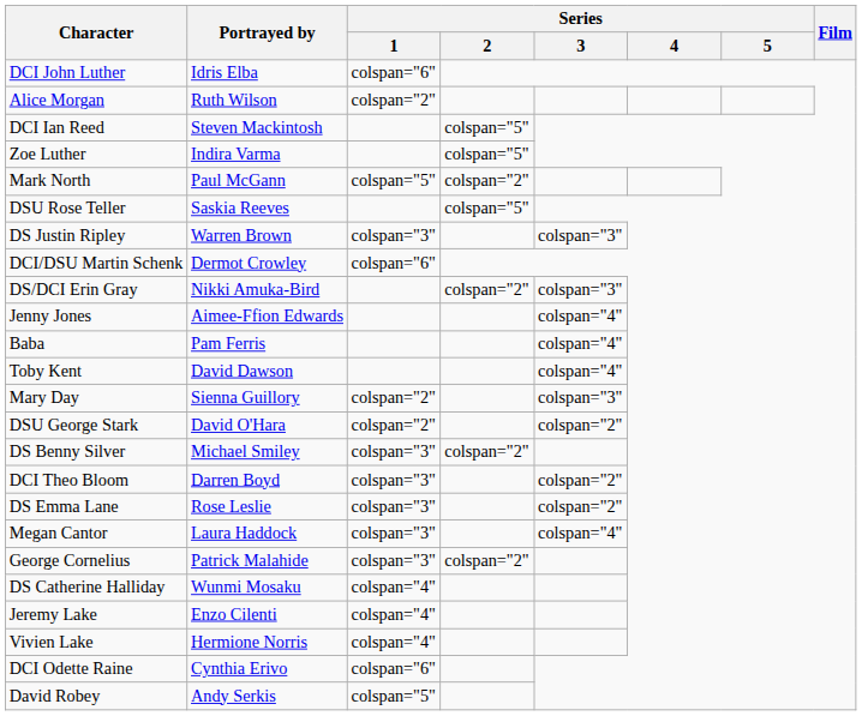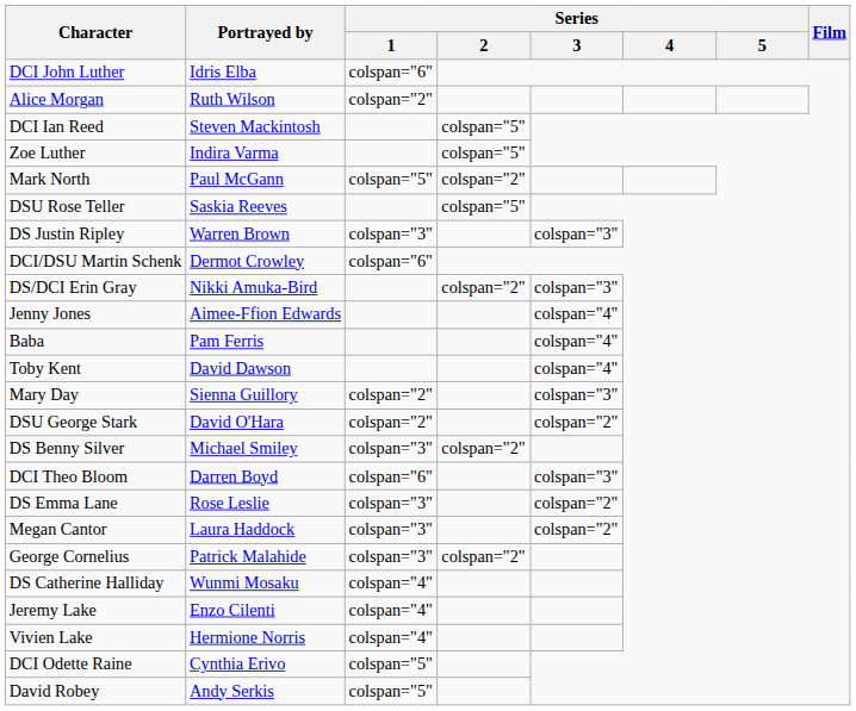DCI Theo Bloom | Series / 1: colspan="3" -> colspan="6"
DCI Theo Bloom | Series / 3: colspan="2" -> colspan="3"
Megan Cantor | Series / 3: colspan="4" -> colspan="2"
DCI Odette Raine | Series / 1: colspan="6" -> colspan="5"
